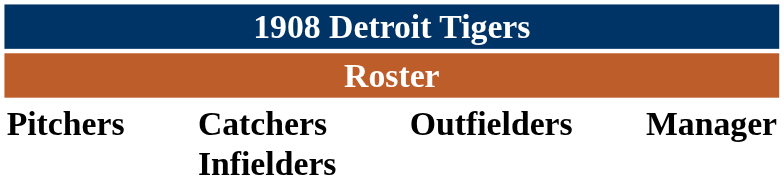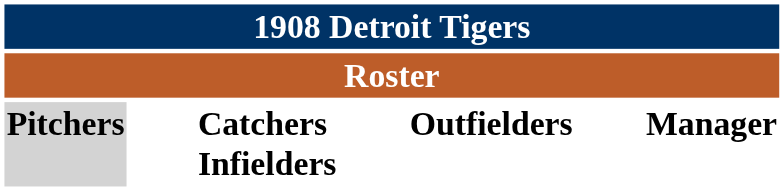Pitchers | column 1: no background -> lightgrey background
